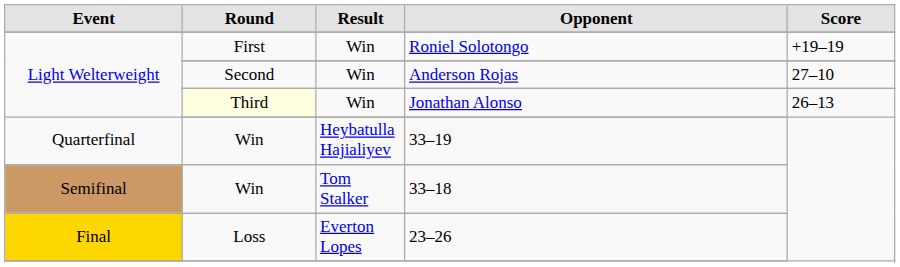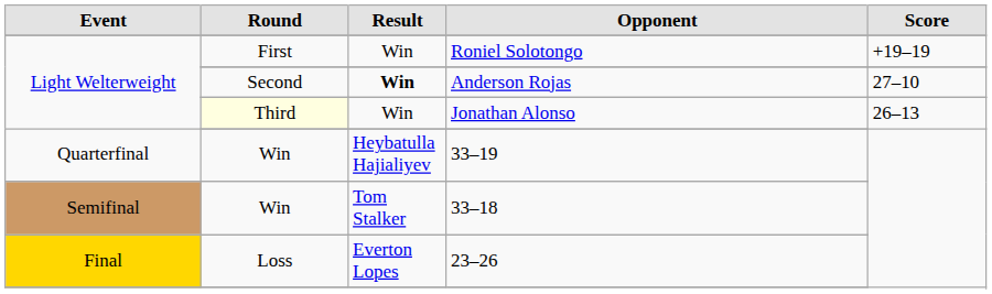Anderson Rojas | Result: normal -> bold
